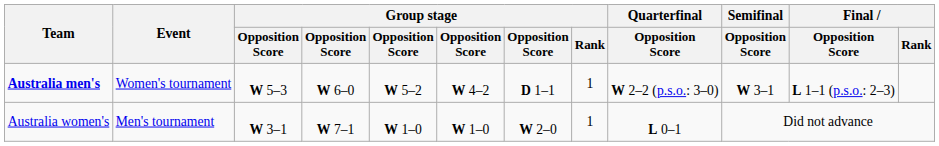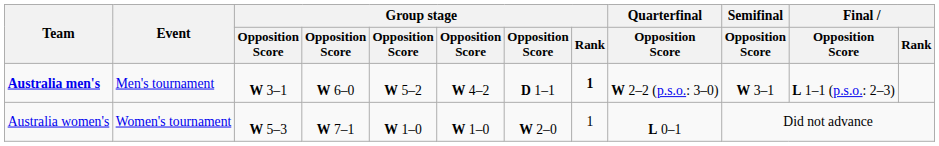Australia men's | Event: Women's tournament -> Men's tournament
Australia men's | column 3: W 5–3 -> W 3–1
Australia men's | Group stage / Rank: normal -> bold
Australia women's | Event: Men's tournament -> Women's tournament
Australia women's | column 3: W 3–1 -> W 5–3
